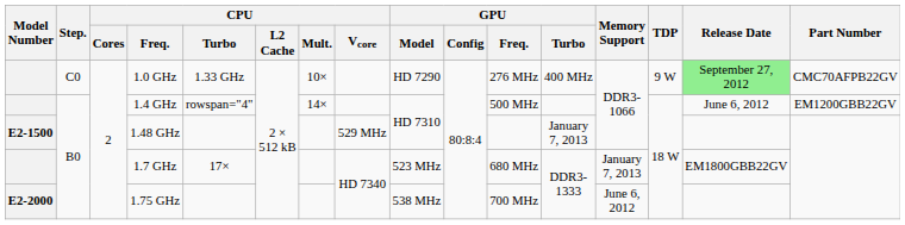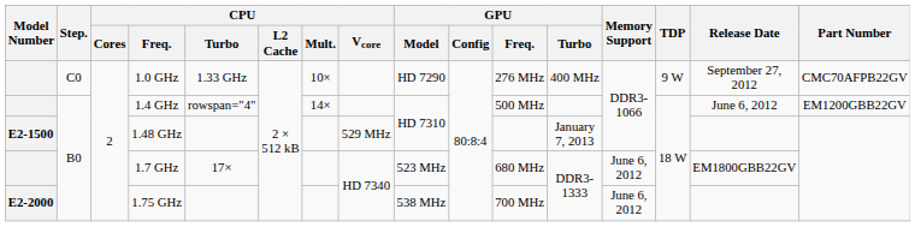1.0 GHz | Release Date: lightgreen background -> no background
1.7 GHz | Memory Support: January 7, 2013 -> June 6, 2012
